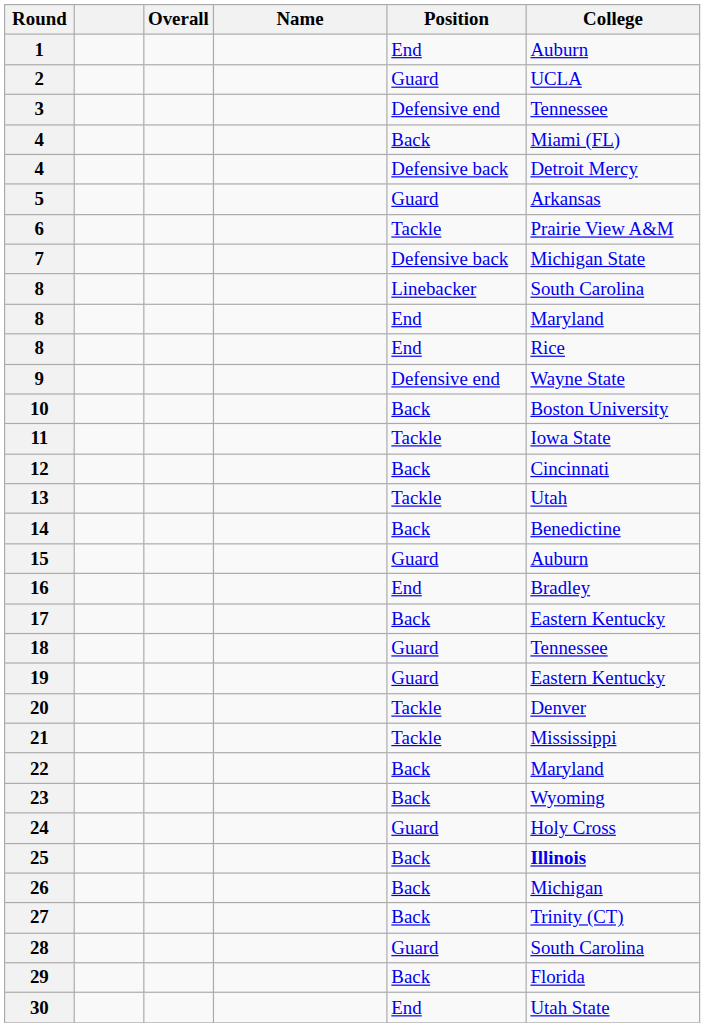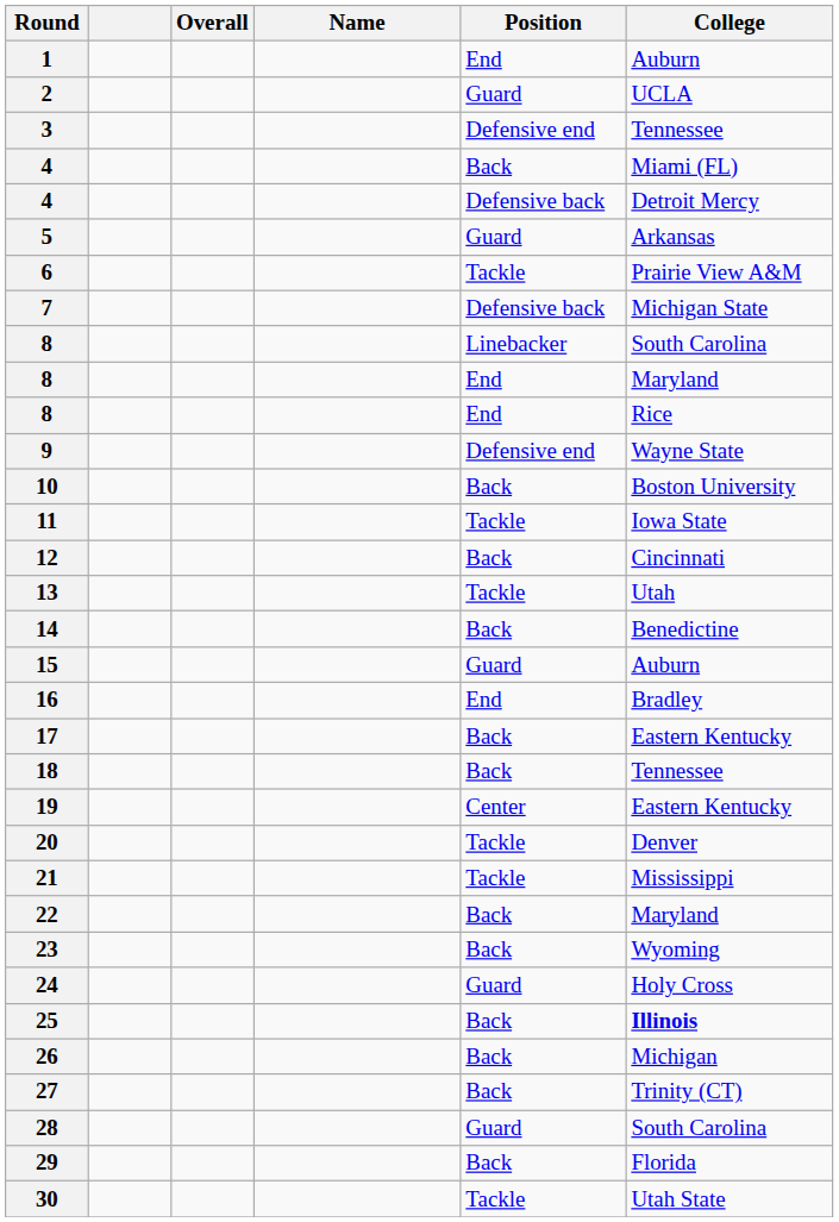18 | Position: Guard -> Back
19 | Position: Guard -> Center
30 | Position: End -> Tackle
